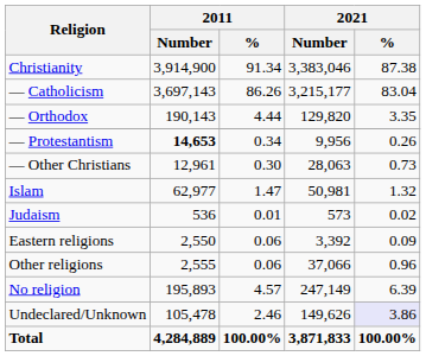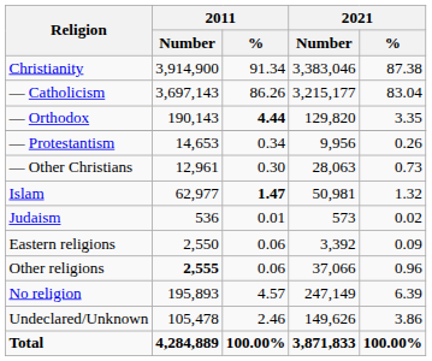— Orthodox | 2011 / %: normal -> bold
— Protestantism | 2011 / Number: bold -> normal
Islam | 2011 / %: normal -> bold
Other religions | 2011 / Number: normal -> bold
Undeclared/Unknown | 2021 / %: lavender background -> no background
